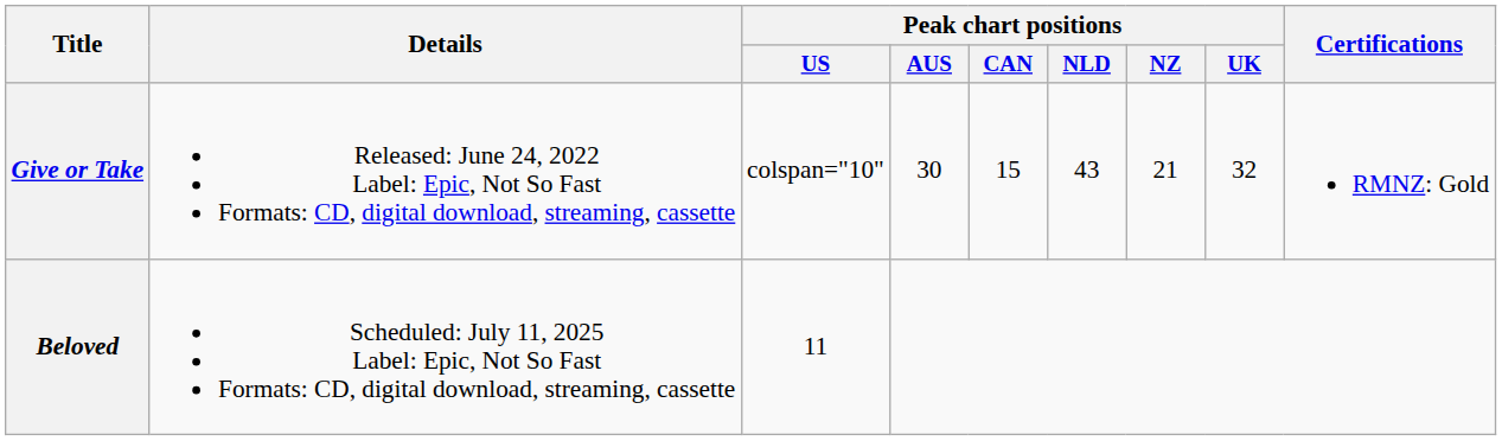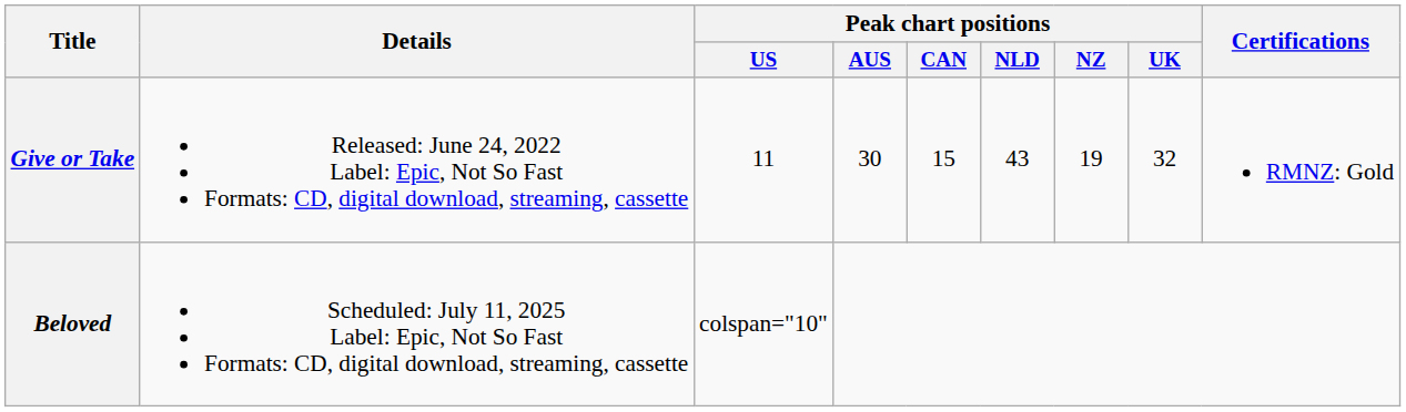Give or Take | Peak chart positions / US: colspan="10" -> 11
Give or Take | Peak chart positions / NZ: 21 -> 19
Beloved | Peak chart positions / US: 11 -> colspan="10"
